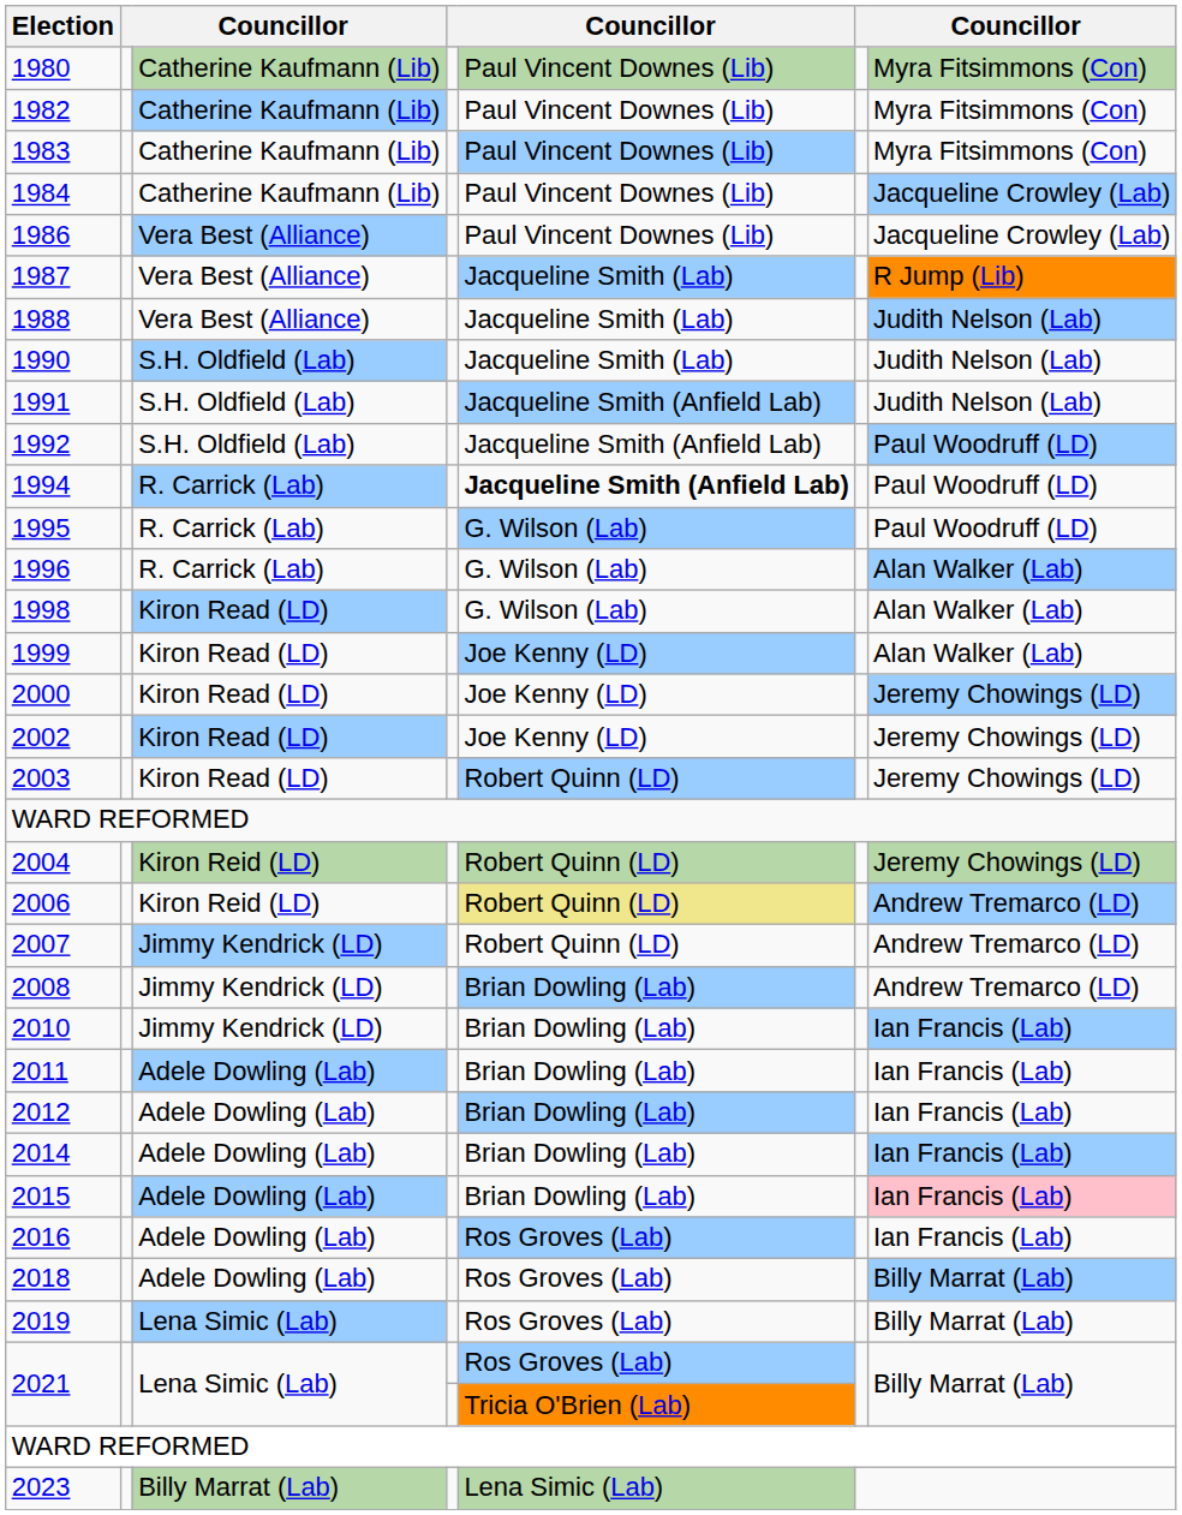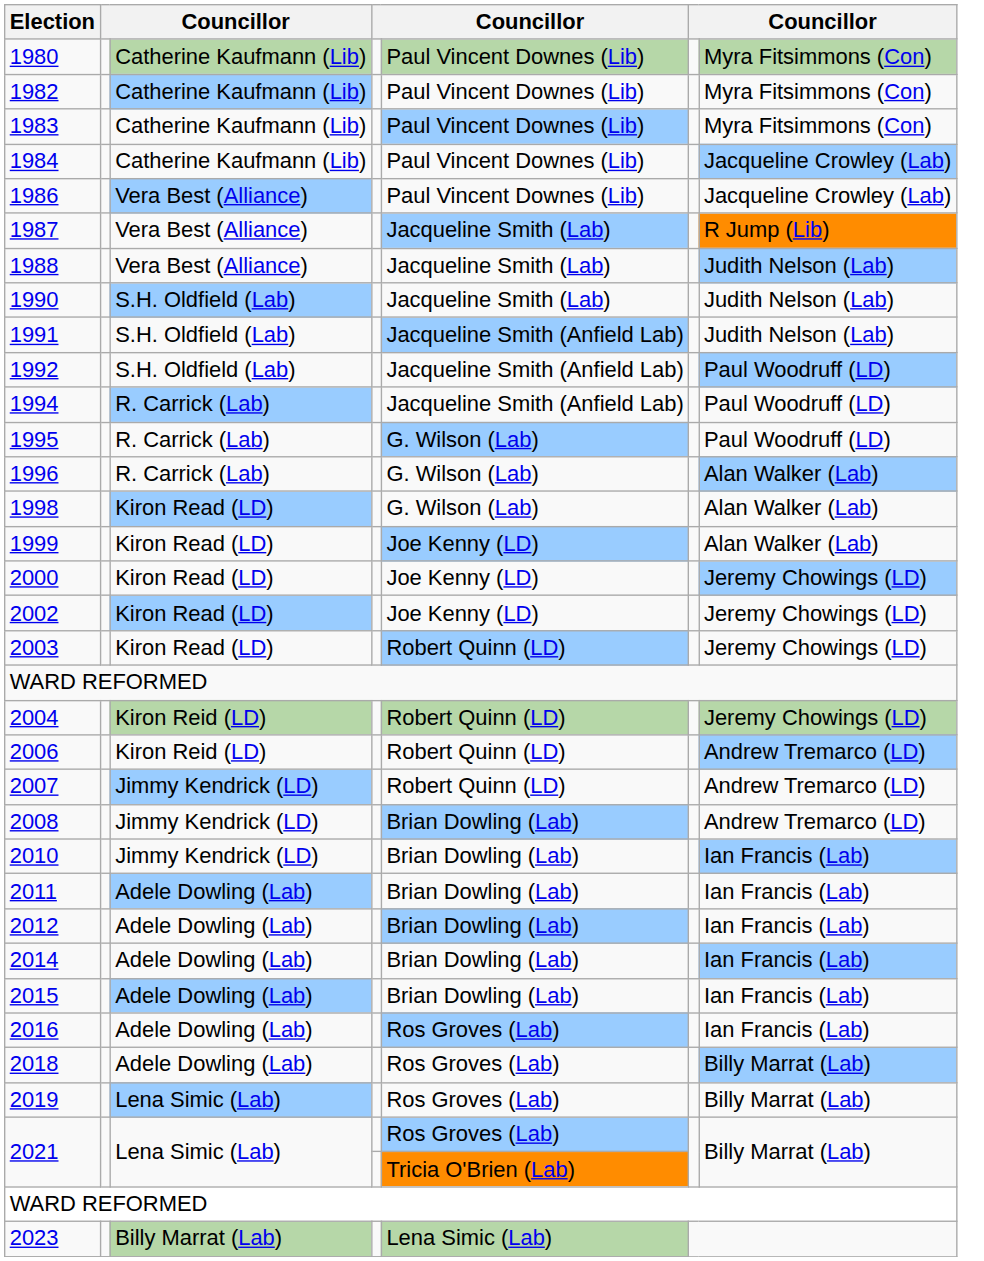1994 | column 5: bold -> normal
2006 | column 5: khaki background -> no background
2015 | column 7: pink background -> no background
